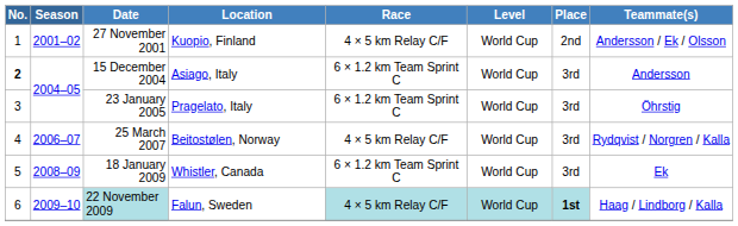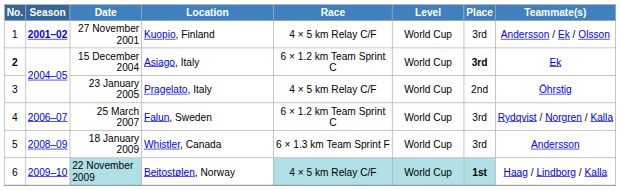27 November 2001 | Season: normal -> bold
27 November 2001 | Place: 2nd -> 3rd
15 December 2004 | Place: normal -> bold
15 December 2004 | Teammate(s): Andersson -> Ek
23 January 2005 | Race: 6 × 1.2 km Team Sprint C -> 4 × 5 km Relay C/F
23 January 2005 | Place: 3rd -> 2nd
25 March 2007 | Location: Beitostølen, Norway -> Falun, Sweden
25 March 2007 | Race: 4 × 5 km Relay C/F -> 6 × 1.2 km Team Sprint C
18 January 2009 | Race: 6 × 1.2 km Team Sprint C -> 6 × 1.3 km Team Sprint F
18 January 2009 | Teammate(s): Ek -> Andersson
22 November 2009 | Location: Falun, Sweden -> Beitostølen, Norway
